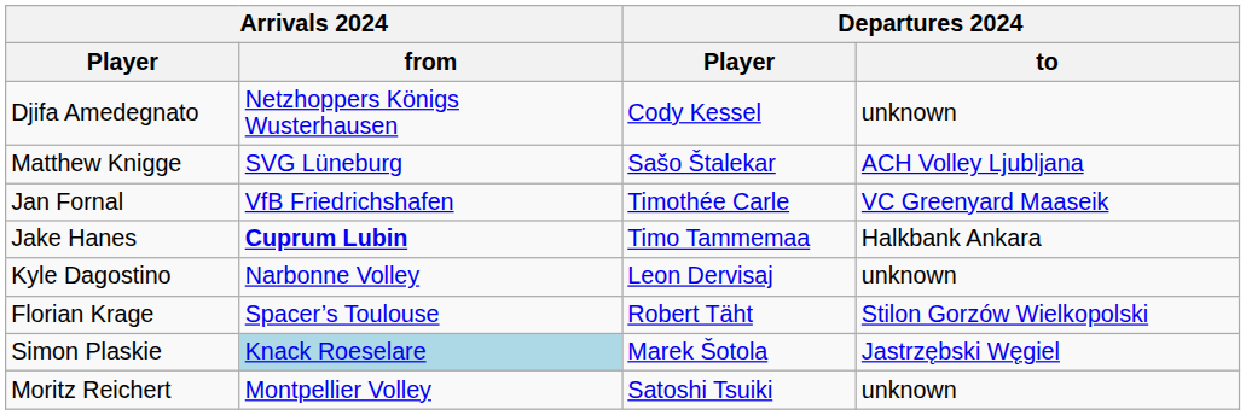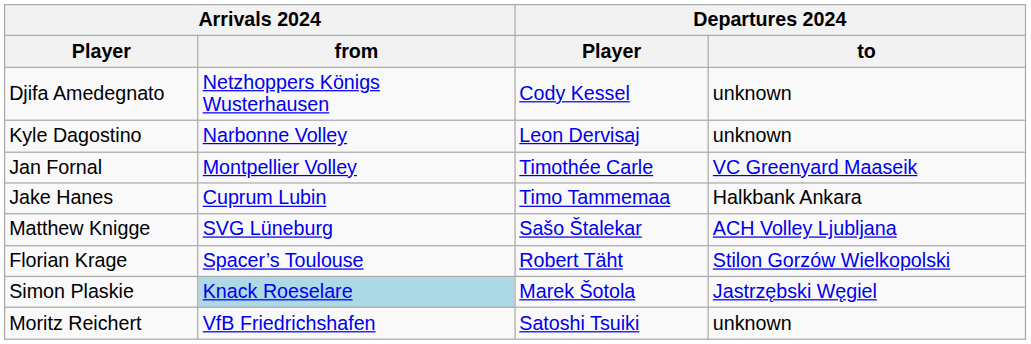rows swapped: Kyle Dagostino <-> Matthew Knigge
Jan Fornal | Arrivals 2024 / from: VfB Friedrichshafen -> Montpellier Volley
Jake Hanes | Arrivals 2024 / from: bold -> normal
Moritz Reichert | Arrivals 2024 / from: Montpellier Volley -> VfB Friedrichshafen
